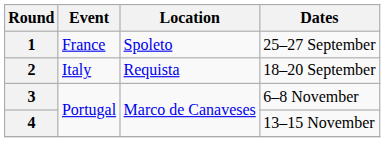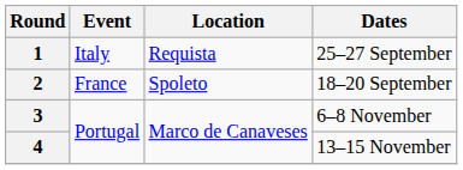1 | Event: France -> Italy
1 | Location: Spoleto -> Requista
2 | Event: Italy -> France
2 | Location: Requista -> Spoleto
